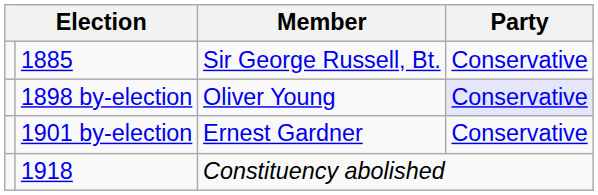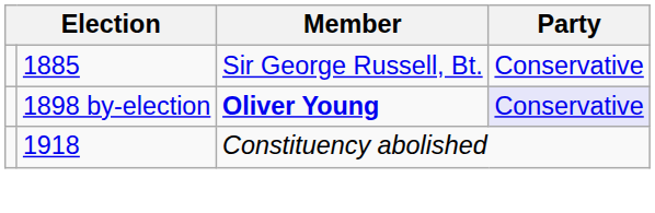1898 by-election | Member: normal -> bold
- row: 1901 by-election | Ernest Gardner | Conservative
